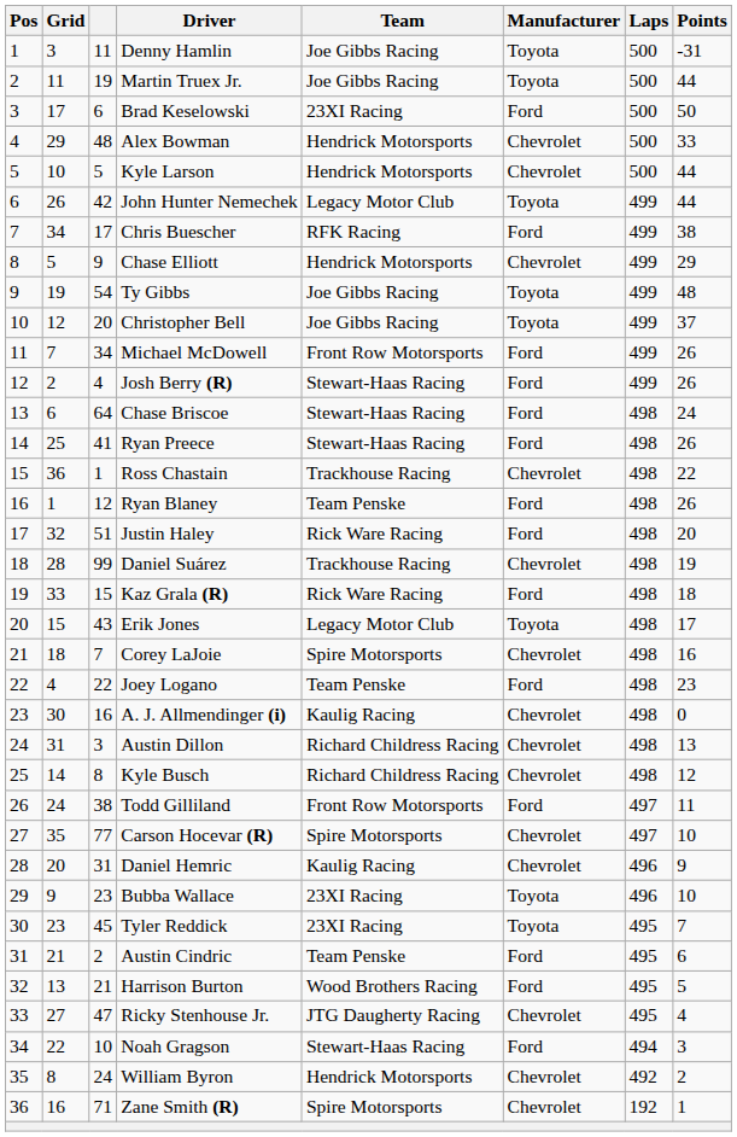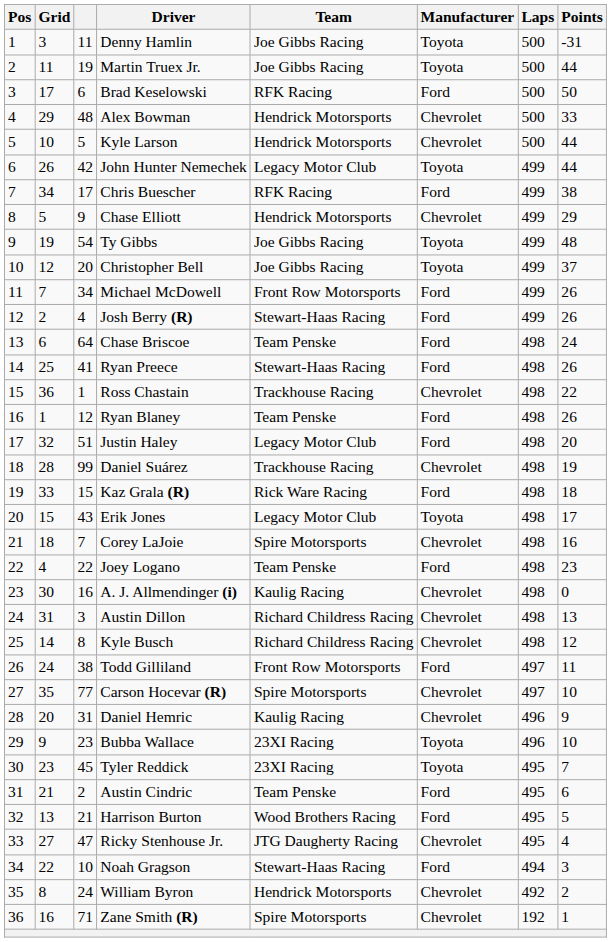Brad Keselowski | Team: 23XI Racing -> RFK Racing
Chase Briscoe | Team: Stewart-Haas Racing -> Team Penske
Justin Haley | Team: Rick Ware Racing -> Legacy Motor Club
